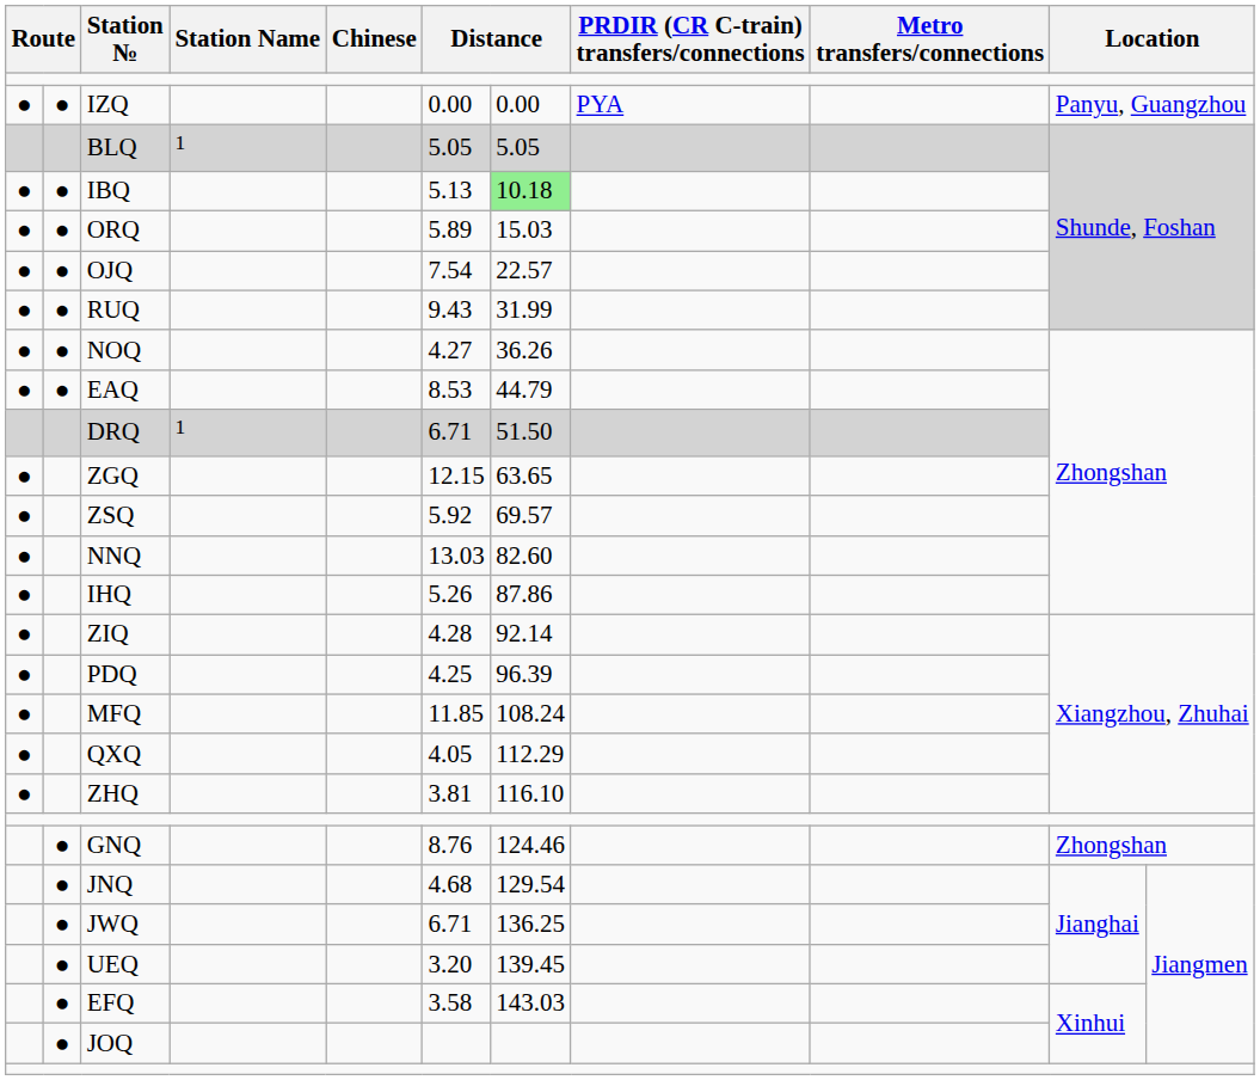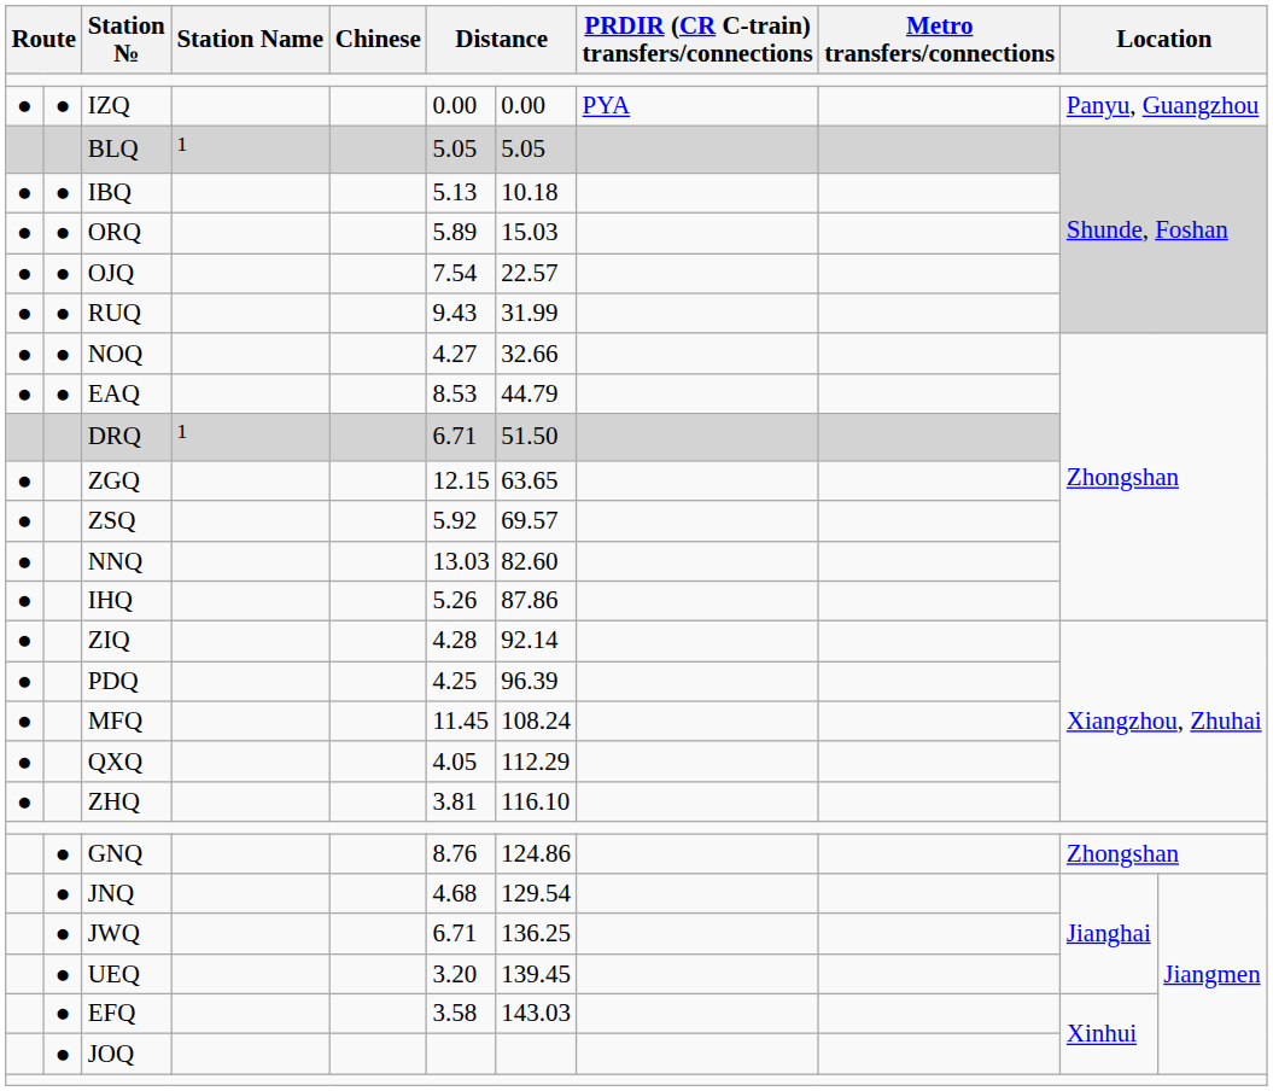IBQ | column 7: lightgreen background -> no background
NOQ | column 7: 36.26 -> 32.66
MFQ | column 6: 11.85 -> 11.45
GNQ | column 7: 124.46 -> 124.86
